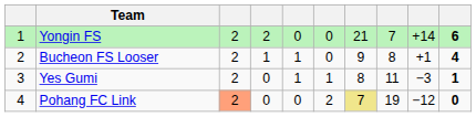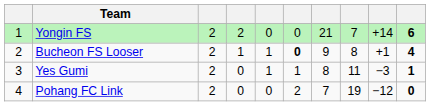Bucheon FS Looser | column 6: normal -> bold
Pohang FC Link | column 3: lightsalmon background -> no background
Pohang FC Link | column 7: khaki background -> no background
